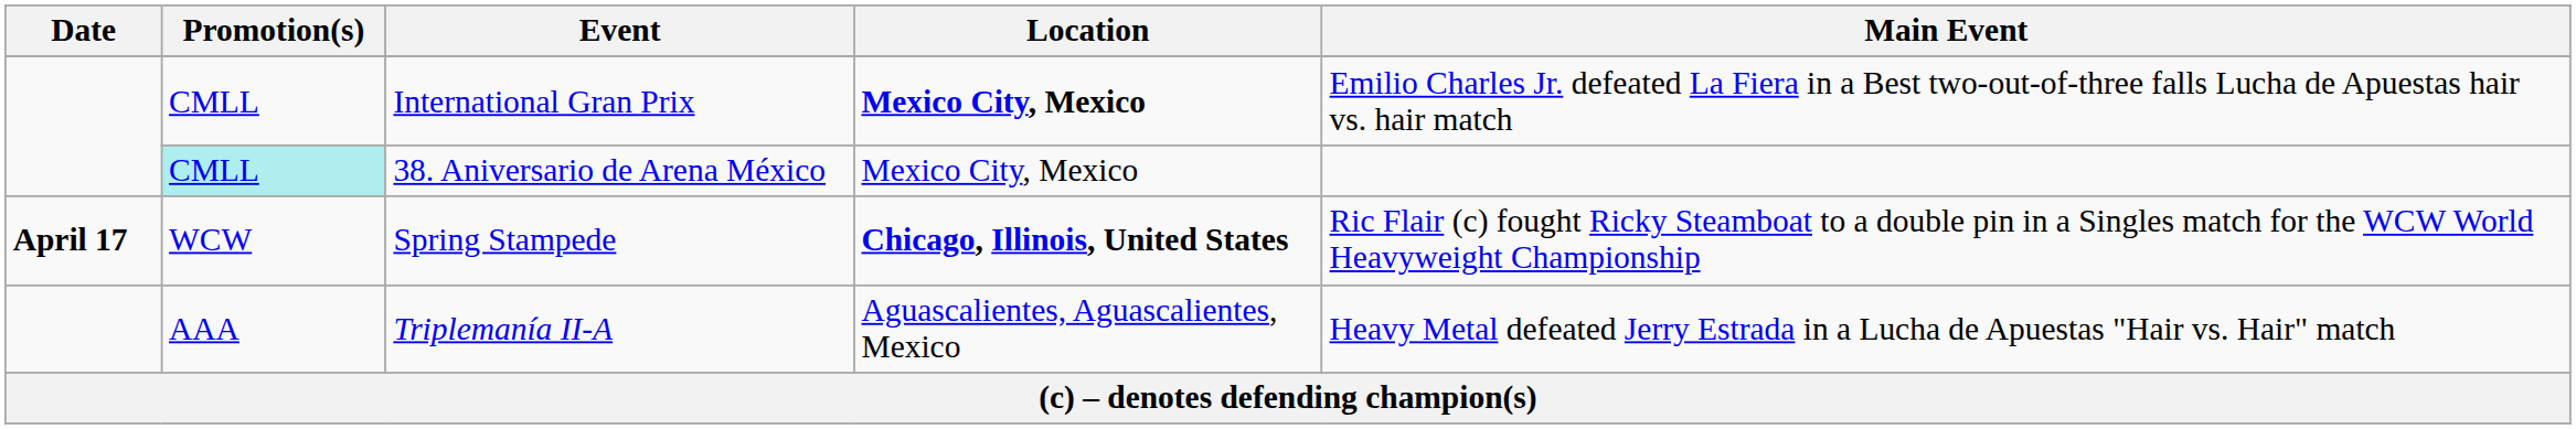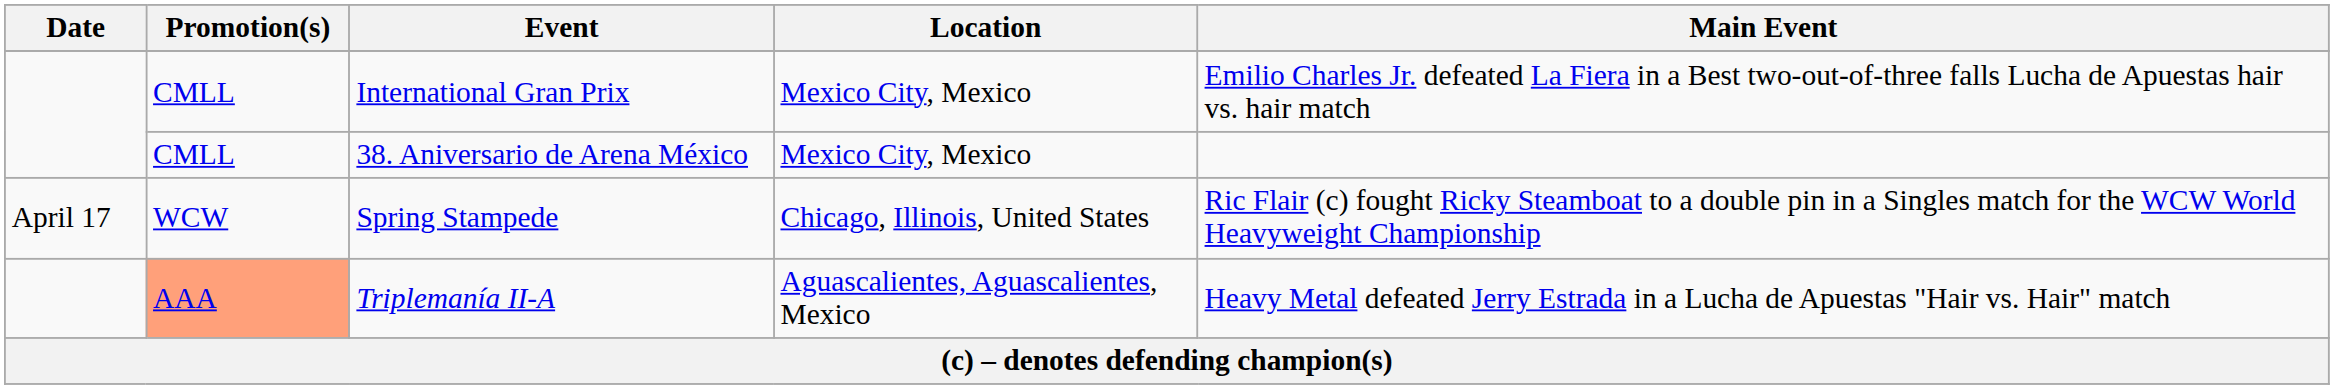International Gran Prix | Location: bold -> normal
38. Aniversario de Arena México | Promotion(s): paleturquoise background -> no background
Spring Stampede | Date: bold -> normal
Spring Stampede | Location: bold -> normal
Triplemanía II-A | Promotion(s): no background -> lightsalmon background
